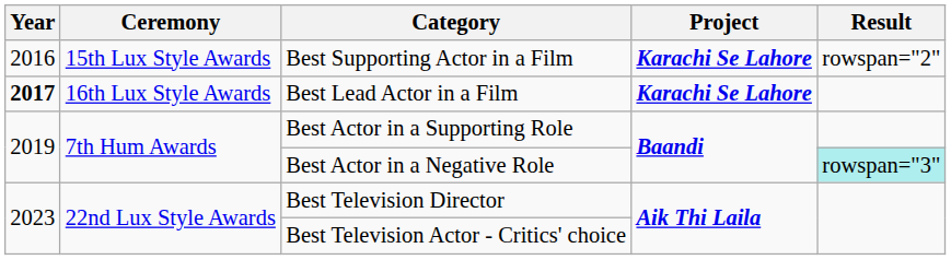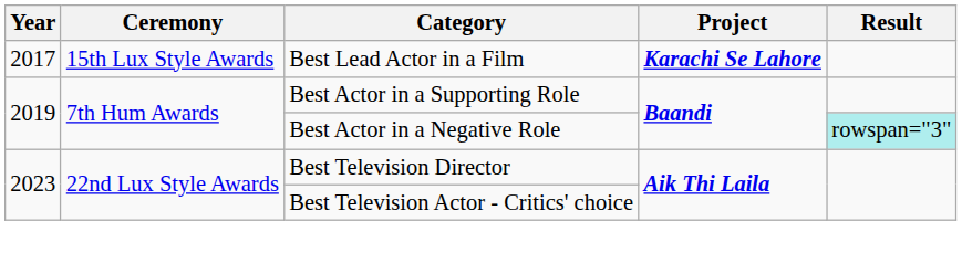- row: 2016 | 15th Lux Style Awards | Best Supporting Actor in a Film | Karachi Se Lahore | rowspan="2"
Best Lead Actor in a Film | Year: bold -> normal
Best Lead Actor in a Film | Ceremony: 16th Lux Style Awards -> 15th Lux Style Awards
